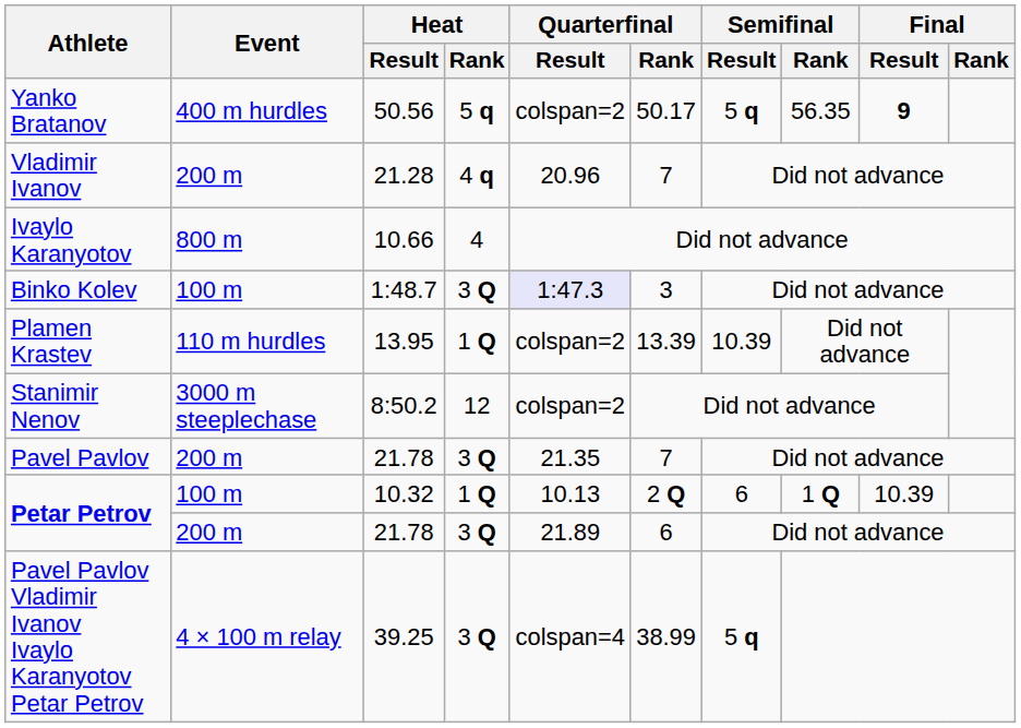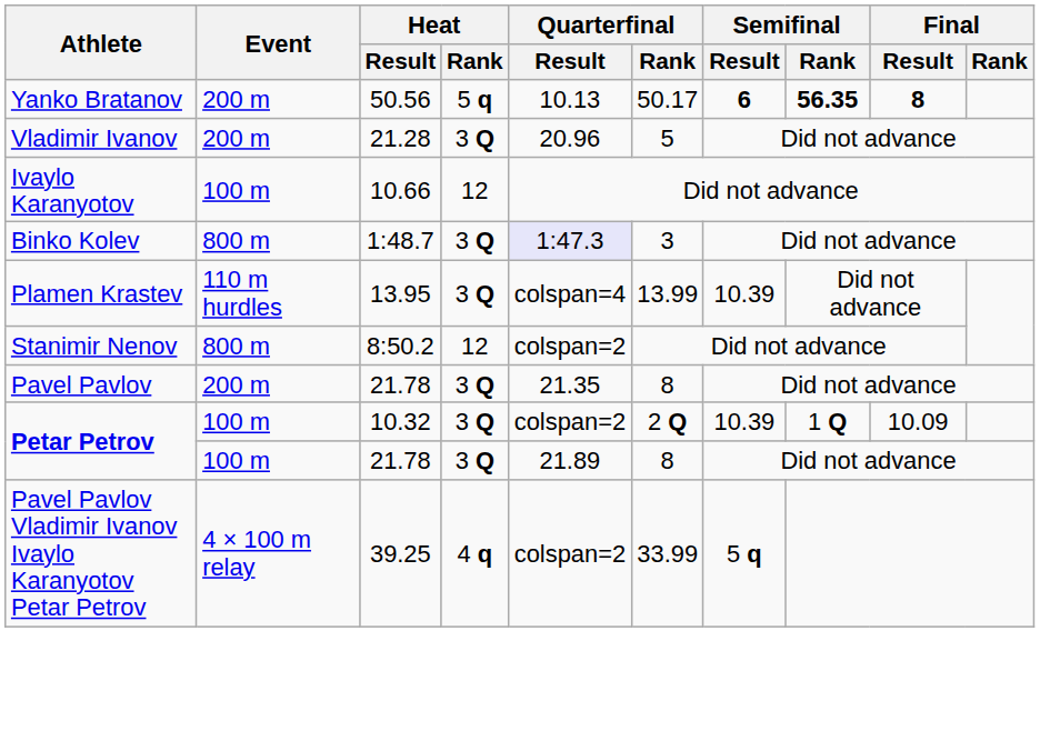Yanko Bratanov | Event: 400 m hurdles -> 200 m
Yanko Bratanov | Quarterfinal / Result: colspan=2 -> 10.13
Yanko Bratanov | Semifinal / Result: 5 q -> 6
Yanko Bratanov | Semifinal / Rank: normal -> bold
Yanko Bratanov | Final / Result: 9 -> 8
Vladimir Ivanov | Heat / Rank: 4 q -> 3 Q
Vladimir Ivanov | Quarterfinal / Rank: 7 -> 5
Ivaylo Karanyotov | Event: 800 m -> 100 m
Ivaylo Karanyotov | Heat / Rank: 4 -> 12
Binko Kolev | Event: 100 m -> 800 m
Plamen Krastev | Heat / Rank: 1 Q -> 3 Q
Plamen Krastev | Quarterfinal / Result: colspan=2 -> colspan=4
Plamen Krastev | Quarterfinal / Rank: 13.39 -> 13.99
Stanimir Nenov | Event: 3000 m steeplechase -> 800 m
Pavel Pavlov | Quarterfinal / Rank: 7 -> 8
Petar Petrov / 10.32 | Heat / Rank: 1 Q -> 3 Q
Petar Petrov / 10.32 | Quarterfinal / Result: 10.13 -> colspan=2
Petar Petrov / 10.32 | Semifinal / Result: 6 -> 10.39
Petar Petrov / 10.32 | Final / Result: 10.39 -> 10.09
Petar Petrov / 21.78 | Event: 200 m -> 100 m
Petar Petrov / 21.78 | Quarterfinal / Rank: 6 -> 8
Pavel Pavlov Vladimir Ivanov Ivaylo Karanyotov Petar Petrov | Heat / Rank: 3 Q -> 4 q
Pavel Pavlov Vladimir Ivanov Ivaylo Karanyotov Petar Petrov | Quarterfinal / Result: colspan=4 -> colspan=2
Pavel Pavlov Vladimir Ivanov Ivaylo Karanyotov Petar Petrov | Quarterfinal / Rank: 38.99 -> 33.99
